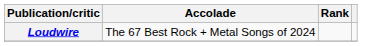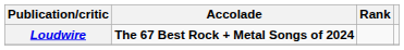Loudwire | Accolade: normal -> bold
